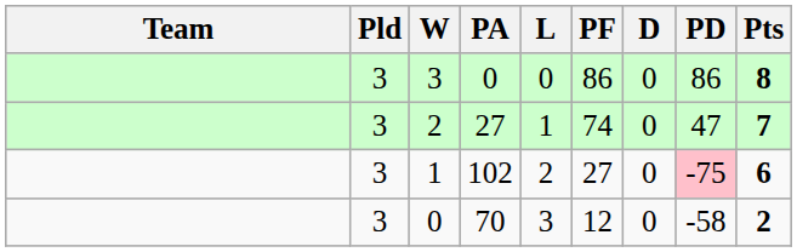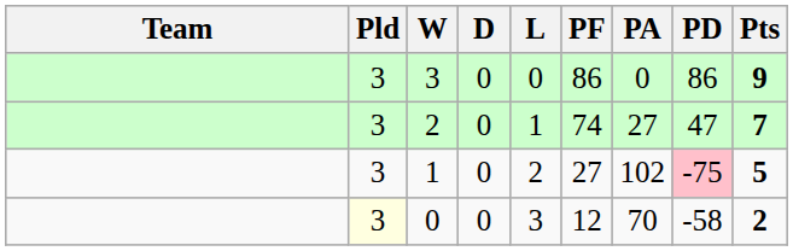columns swapped: D <-> PA
row 2 | Pts: 8 -> 9
row 4 | Pts: 6 -> 5
row 5 | Pld: no background -> lightyellow background
